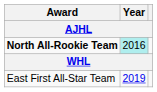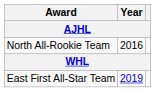row 3 | Award: bold -> normal
row 3 | Year: paleturquoise background -> no background
